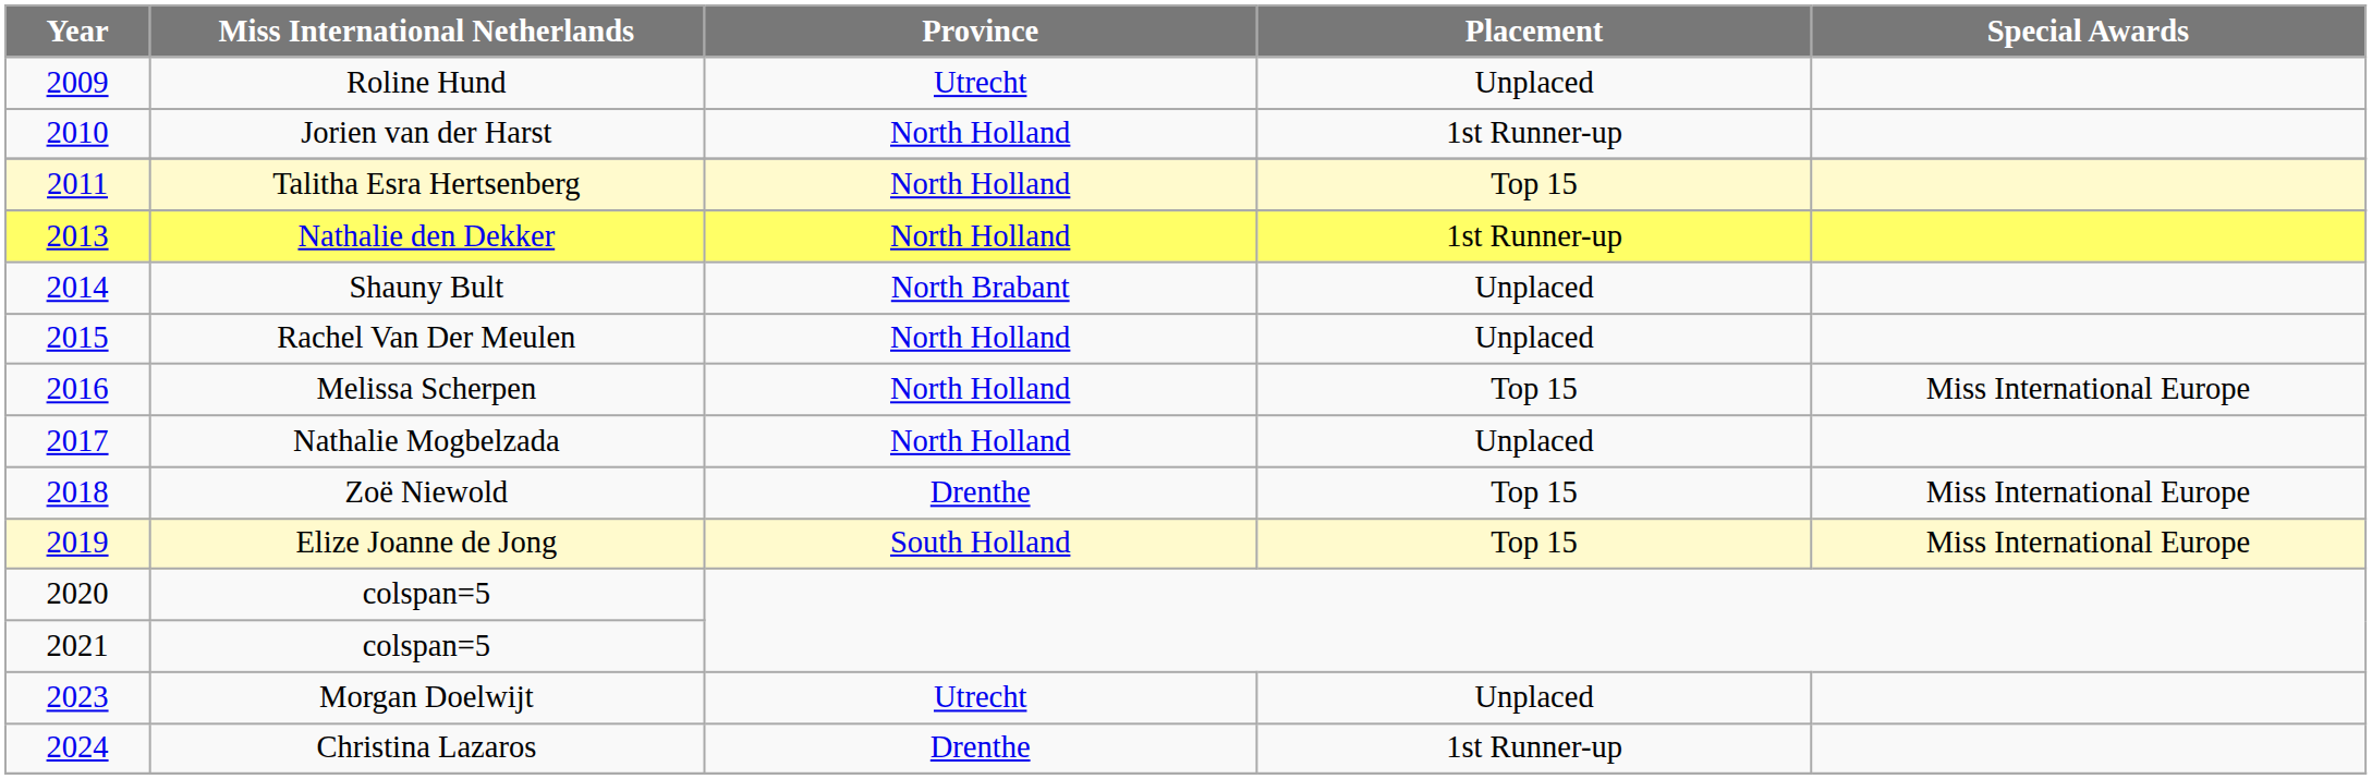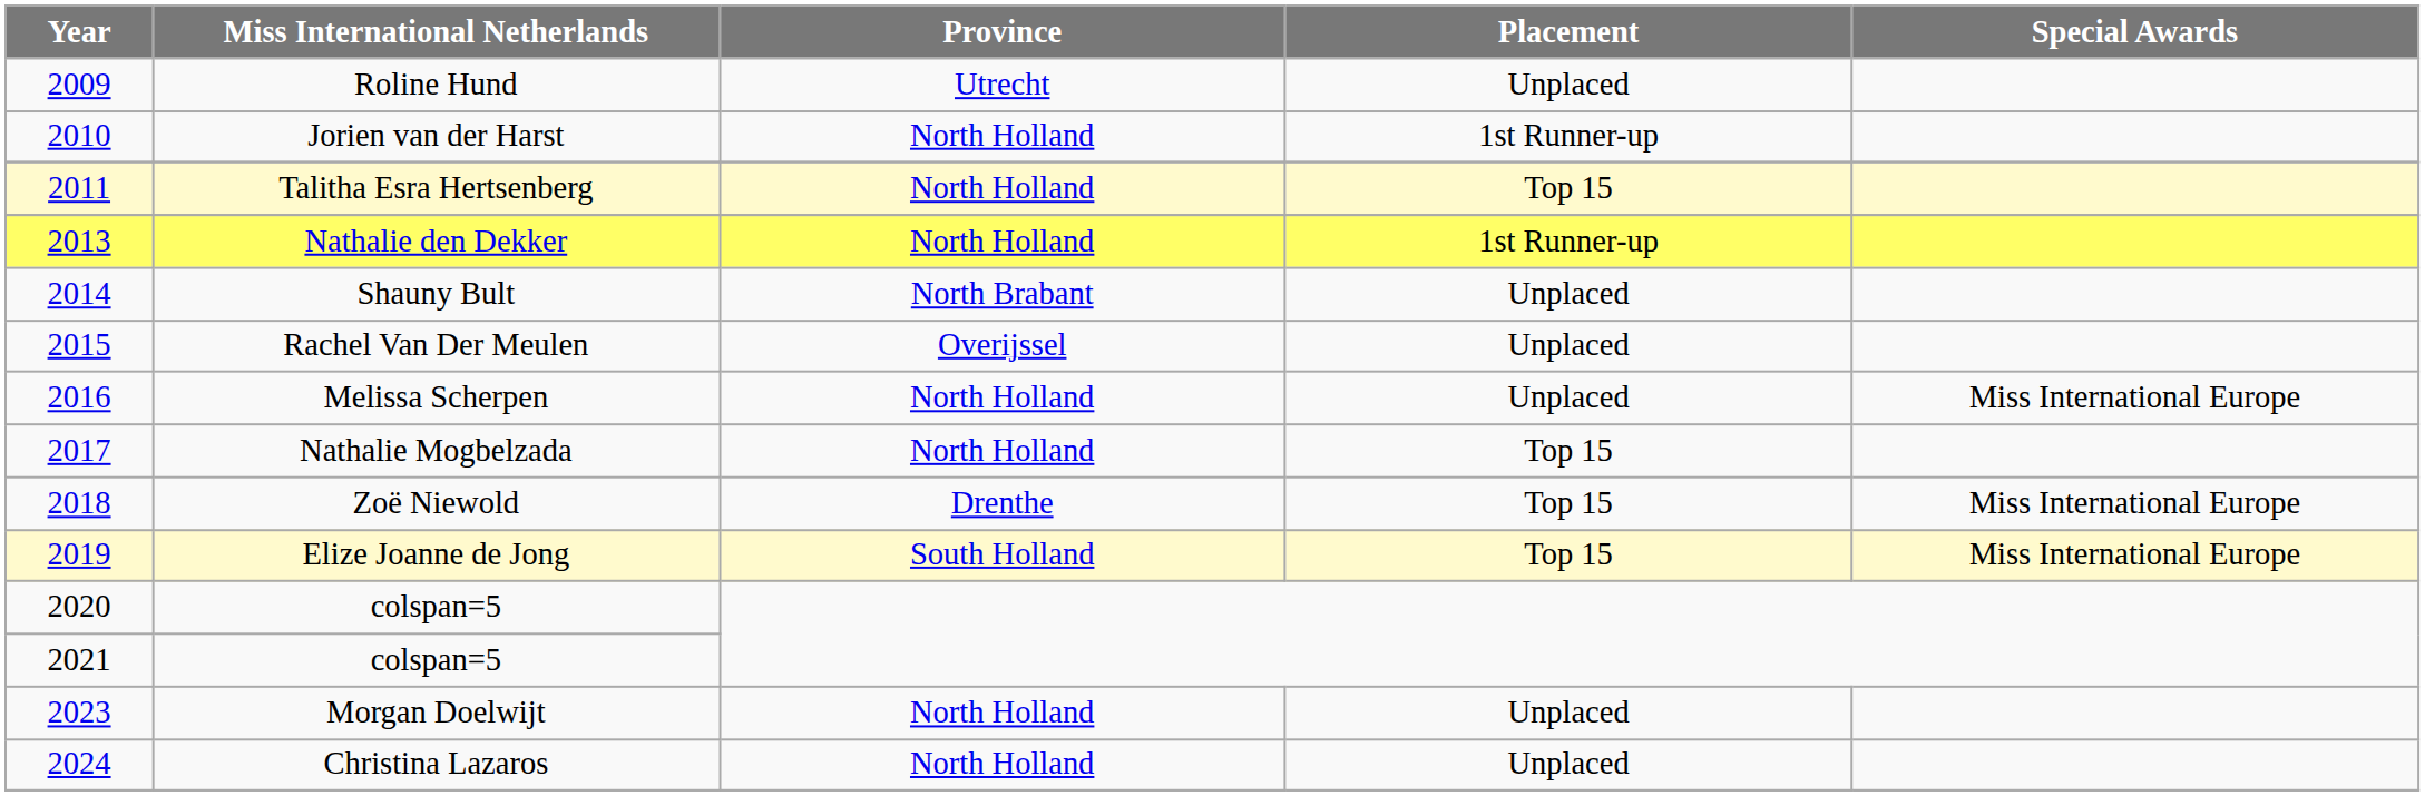Rachel Van Der Meulen | Province: North Holland -> Overijssel
Melissa Scherpen | Placement: Top 15 -> Unplaced
Nathalie Mogbelzada | Placement: Unplaced -> Top 15
Morgan Doelwijt | Province: Utrecht -> North Holland
Christina Lazaros | Province: Drenthe -> North Holland
Christina Lazaros | Placement: 1st Runner-up -> Unplaced
